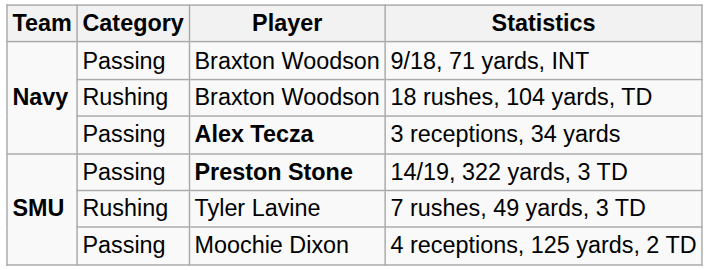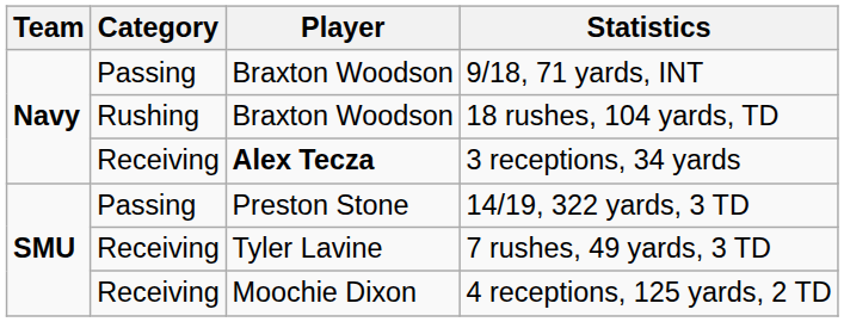3 receptions, 34 yards | Category: Passing -> Receiving
14/19, 322 yards, 3 TD | Player: bold -> normal
7 rushes, 49 yards, 3 TD | Category: Rushing -> Receiving
4 receptions, 125 yards, 2 TD | Category: Passing -> Receiving
